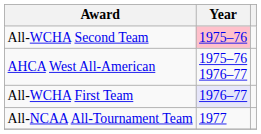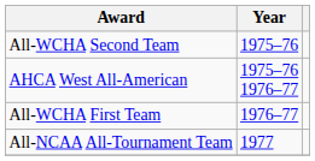row 2 | Year: pink background -> no background
row 4 | Year: lavender background -> no background
